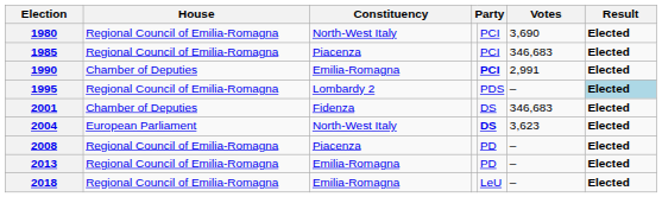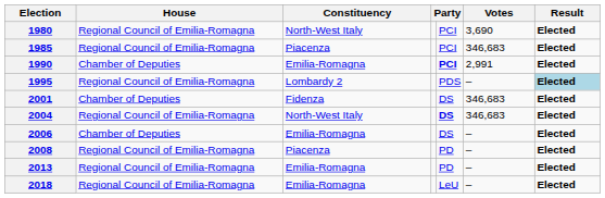2004 | House: European Parliament -> Regional Council of Emilia-Romagna
2004 | Votes: 3,623 -> 346,683
+ row: 2006 | Chamber of Deputies | Emilia-Romagna | DS | – | Elected
